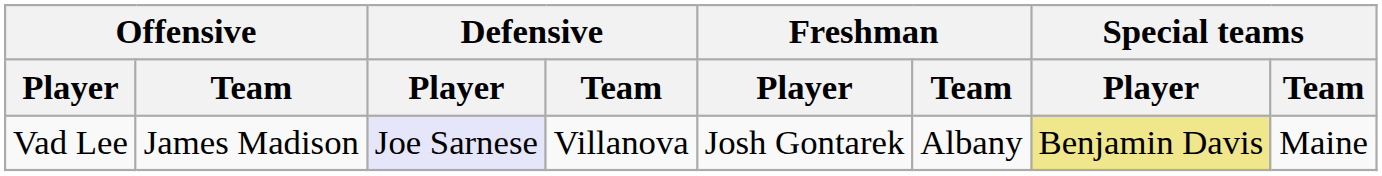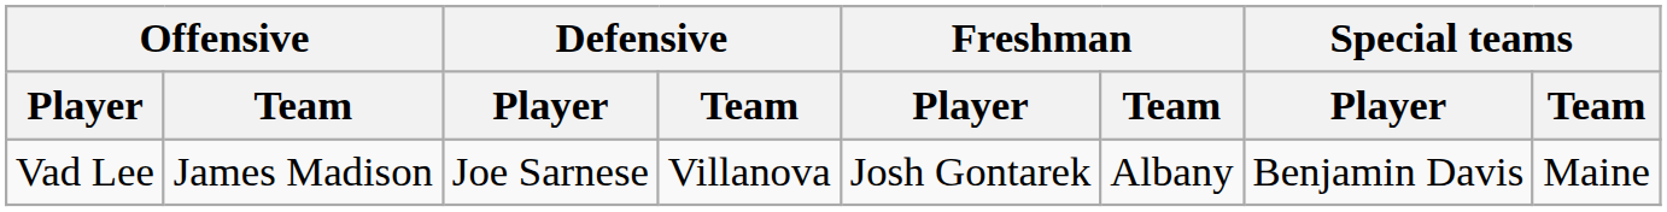Vad Lee | Defensive / Player: lavender background -> no background
Vad Lee | Special teams / Player: khaki background -> no background
